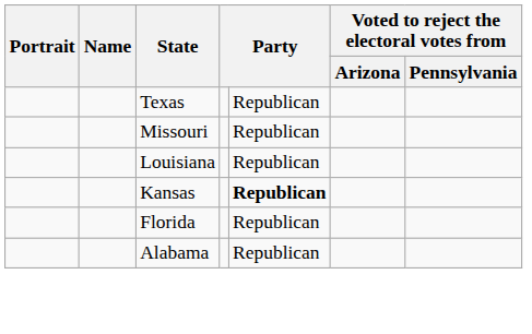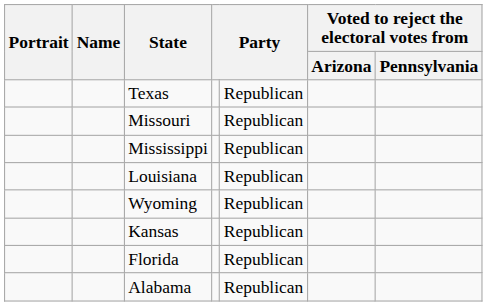+ row: Mississippi | Republican
+ row: Wyoming | Republican
Kansas | column 5: bold -> normal
